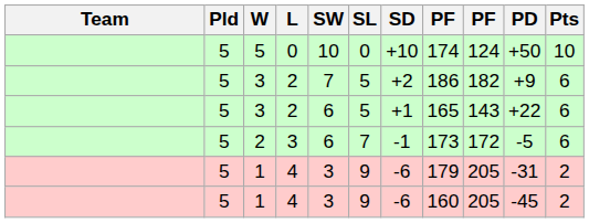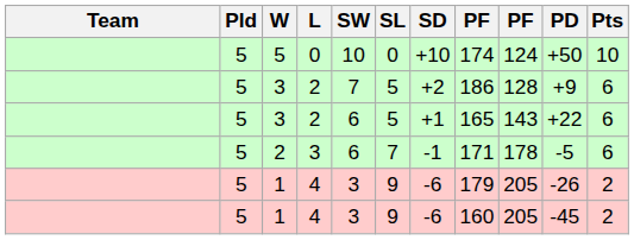row 3 | column 9: 182 -> 128
row 5 | column 8: 173 -> 171
row 5 | column 9: 172 -> 178
row 6 | PD: -31 -> -26
